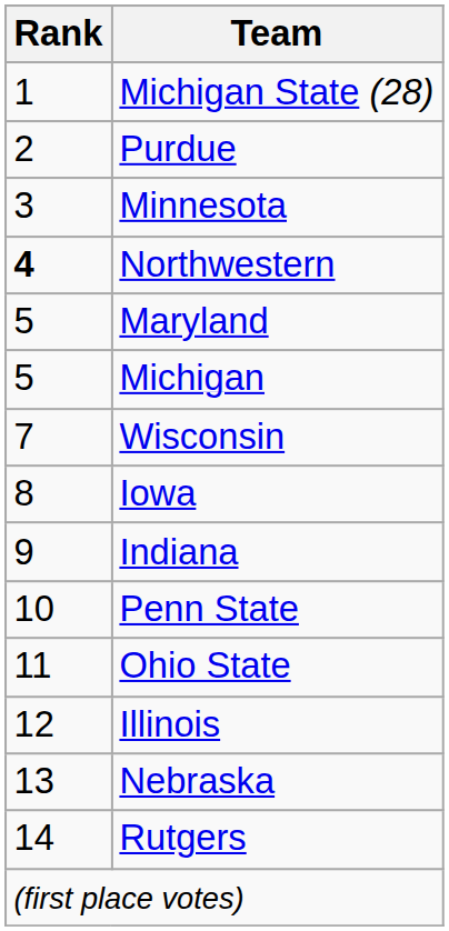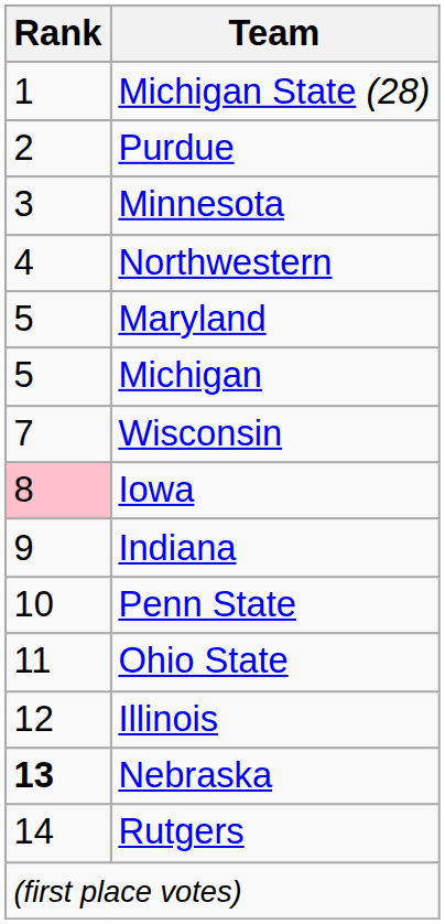Northwestern | Rank: bold -> normal
Iowa | Rank: no background -> pink background
Nebraska | Rank: normal -> bold
